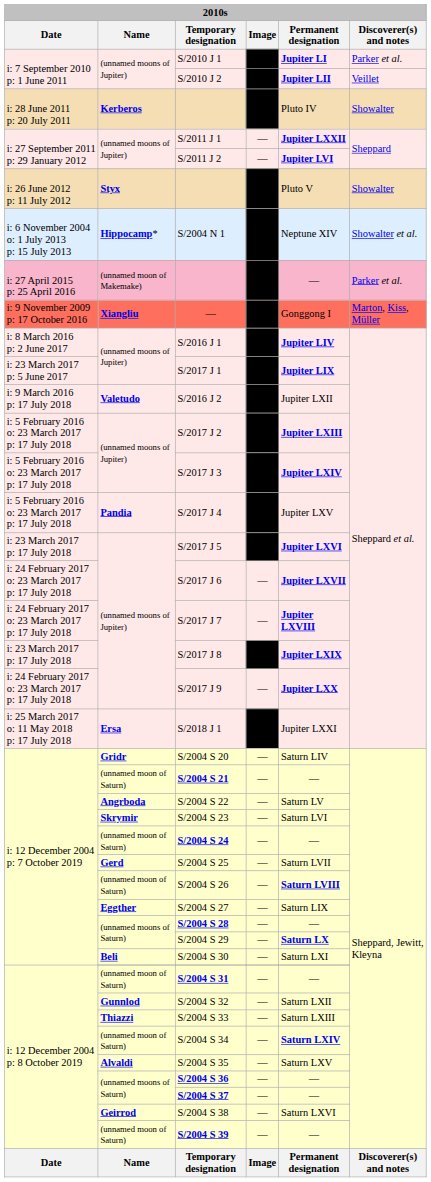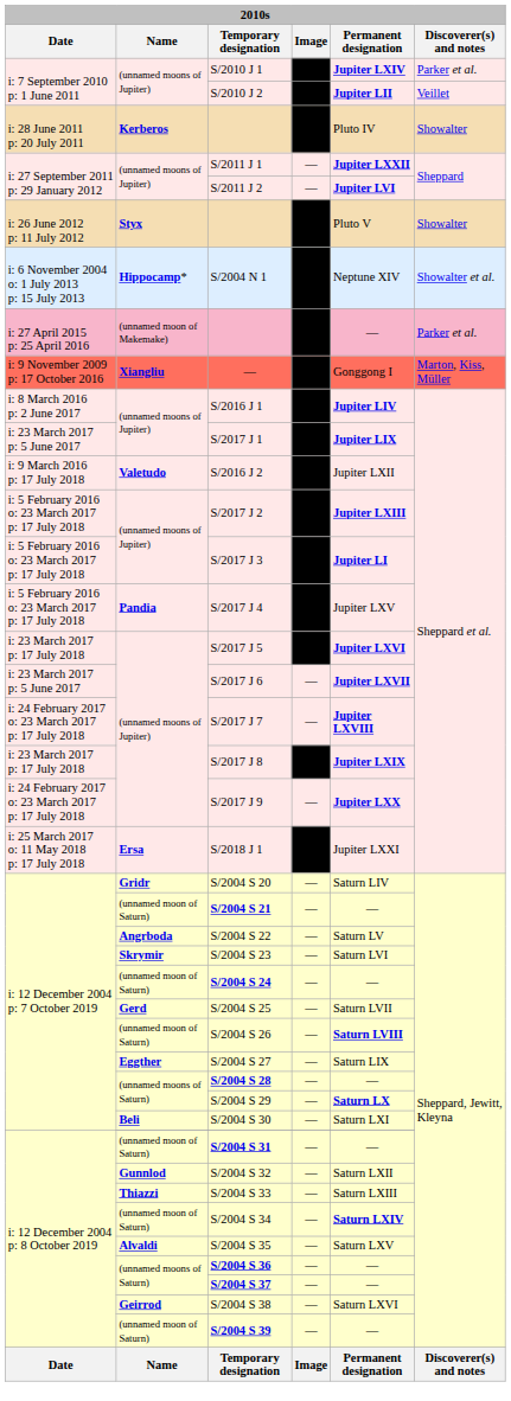S/2010 J 1 | Permanent designation: Jupiter LI -> Jupiter LXIV
S/2017 J 3 | Permanent designation: Jupiter LXIV -> Jupiter LI
S/2017 J 6 | Date: i: 24 February 2017 o: 23 March 2017 p: 17 July 2018 -> i: 23 March 2017 p: 5 June 2017
